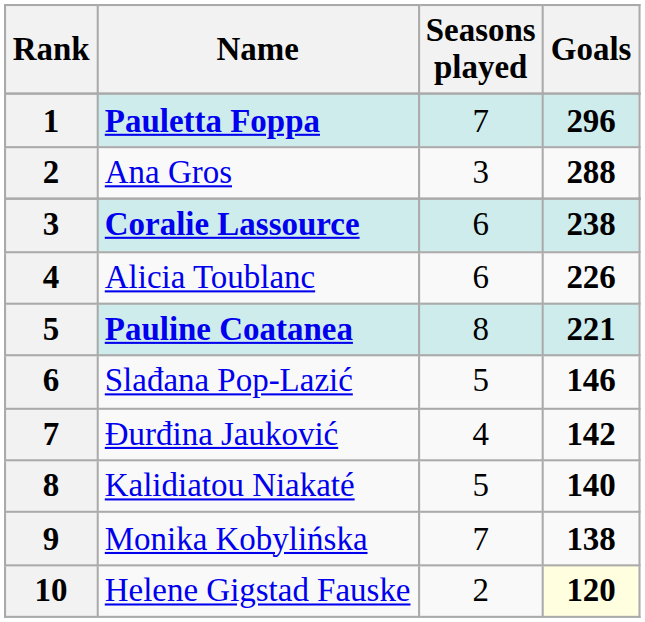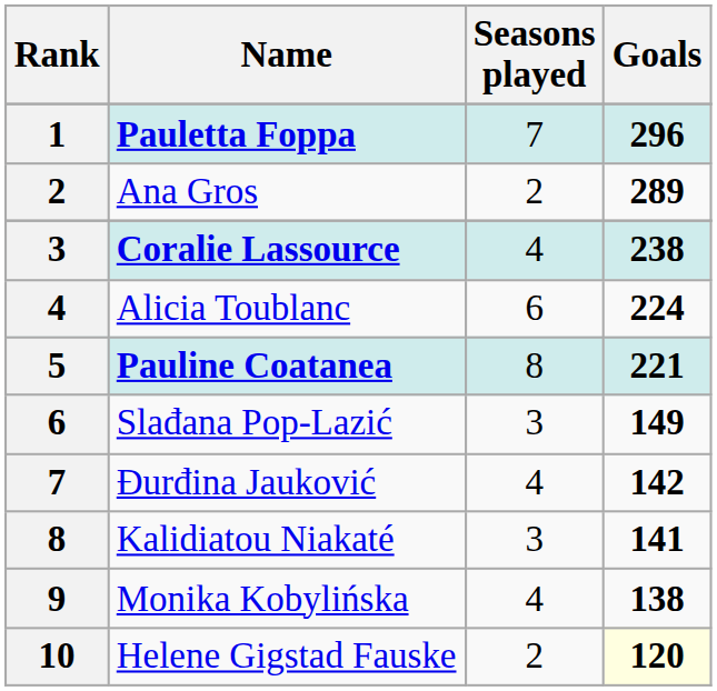Ana Gros | Seasons played: 3 -> 2
Ana Gros | Goals: 288 -> 289
Coralie Lassource | Seasons played: 6 -> 4
Alicia Toublanc | Goals: 226 -> 224
Slađana Pop-Lazić | Seasons played: 5 -> 3
Slađana Pop-Lazić | Goals: 146 -> 149
Kalidiatou Niakaté | Seasons played: 5 -> 3
Kalidiatou Niakaté | Goals: 140 -> 141
Monika Kobylińska | Seasons played: 7 -> 4
